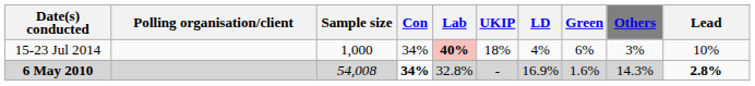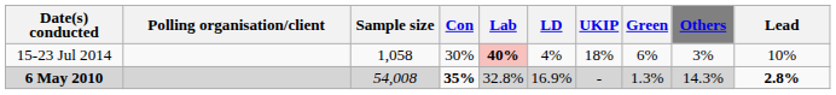columns swapped: LD <-> UKIP
15-23 Jul 2014 | Sample size: 1,000 -> 1,058
15-23 Jul 2014 | Con: 34% -> 30%
6 May 2010 | Con: 34% -> 35%
6 May 2010 | Green: 1.6% -> 1.3%
